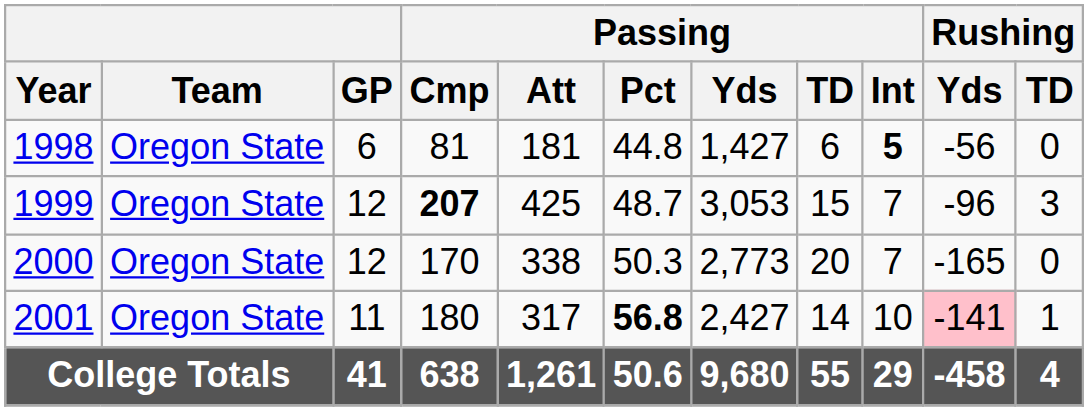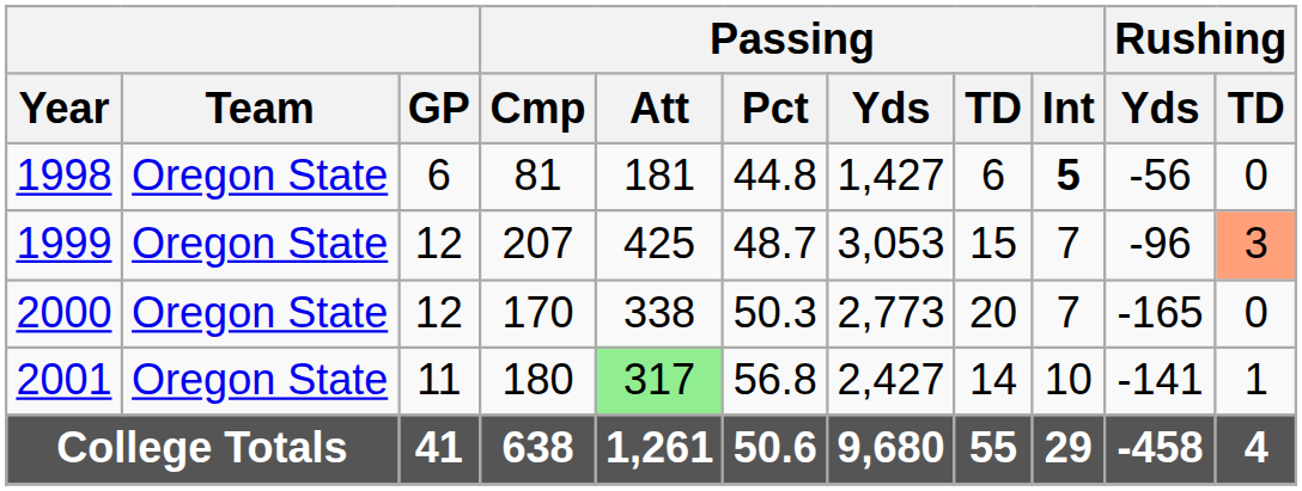1999 | Passing / Cmp: bold -> normal
1999 | Rushing / TD: no background -> lightsalmon background
2001 | Passing / Att: no background -> lightgreen background
2001 | Passing / Pct: bold -> normal
2001 | Rushing / Yds: pink background -> no background
